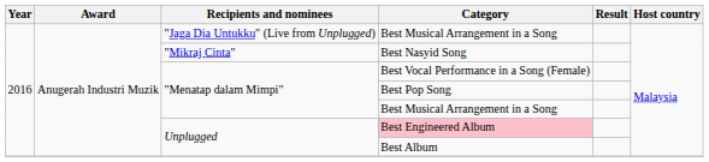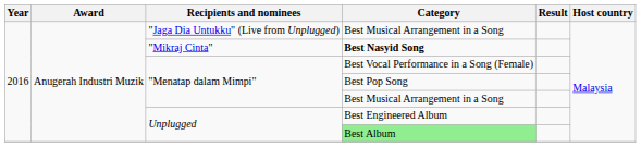Best Nasyid Song | Category: normal -> bold
Best Engineered Album | Category: pink background -> no background
Best Album | Category: no background -> lightgreen background
